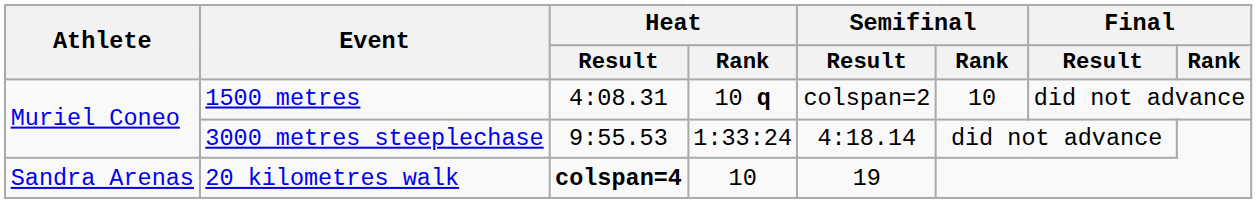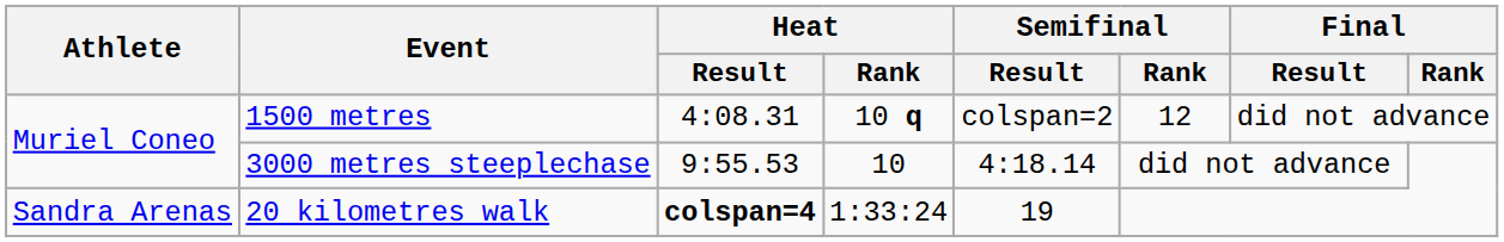1500 metres | Semifinal / Rank: 10 -> 12
3000 metres steeplechase | Heat / Rank: 1:33:24 -> 10
20 kilometres walk | Heat / Rank: 10 -> 1:33:24
